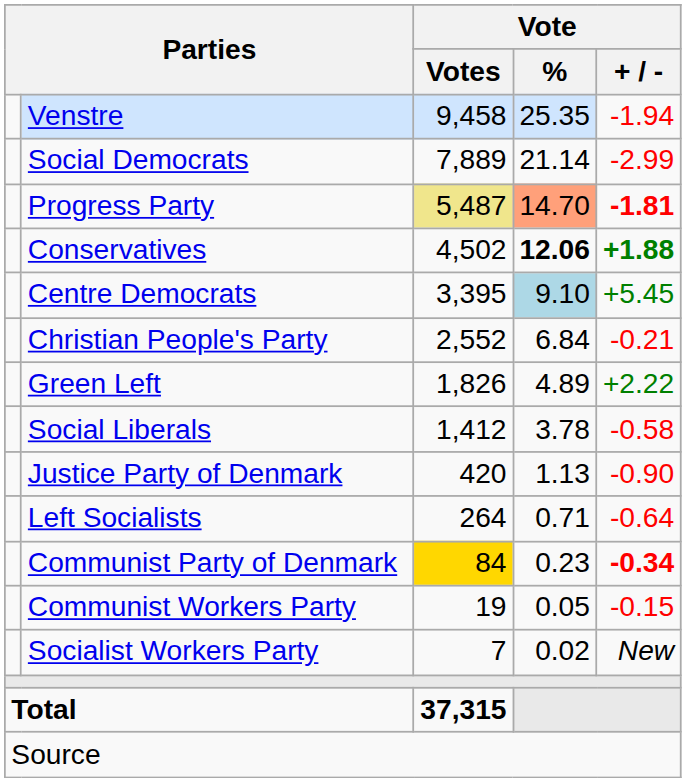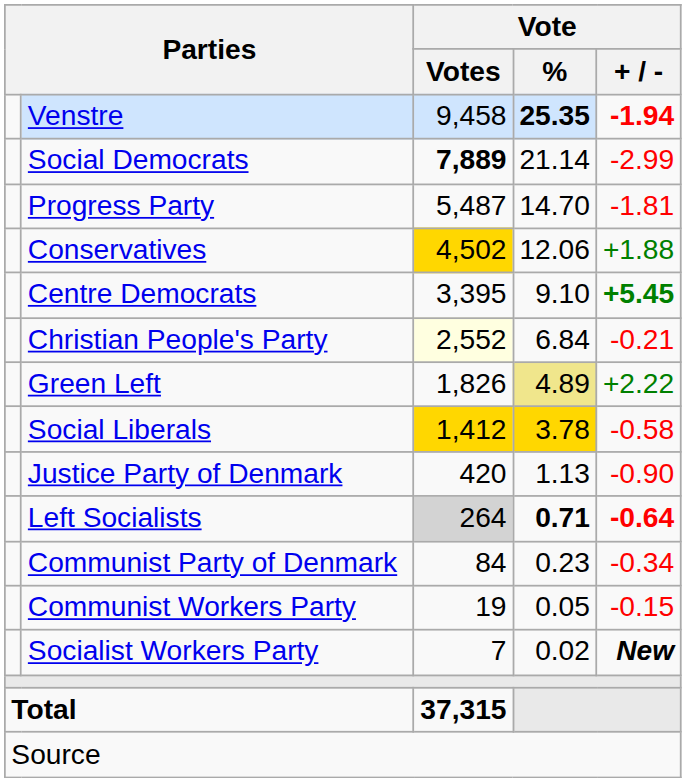Venstre | Vote / %: normal -> bold
Venstre | Vote / + / -: normal -> bold
Social Democrats | Vote / Votes: normal -> bold
Progress Party | Vote / Votes: khaki background -> no background
Progress Party | Vote / %: lightsalmon background -> no background
Progress Party | Vote / + / -: bold -> normal
Conservatives | Vote / Votes: no background -> gold background
Conservatives | Vote / %: bold -> normal
Conservatives | Vote / + / -: bold -> normal
Centre Democrats | Vote / %: lightblue background -> no background
Centre Democrats | Vote / + / -: normal -> bold
Christian People's Party | Vote / Votes: no background -> lightyellow background
Green Left | Vote / %: no background -> khaki background
Social Liberals | Vote / Votes: no background -> gold background
Social Liberals | Vote / %: no background -> gold background
Left Socialists | Vote / Votes: no background -> lightgrey background
Left Socialists | Vote / %: normal -> bold
Left Socialists | Vote / + / -: normal -> bold
Communist Party of Denmark | Vote / Votes: gold background -> no background
Communist Party of Denmark | Vote / + / -: bold -> normal
Socialist Workers Party | Vote / + / -: normal -> bold
